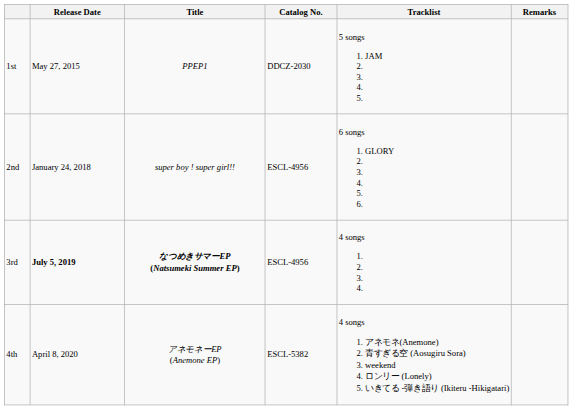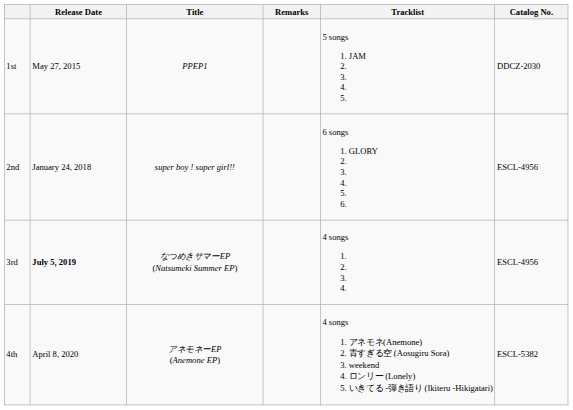columns swapped: Catalog No. <-> Remarks
3rd | Title: bold -> normal
